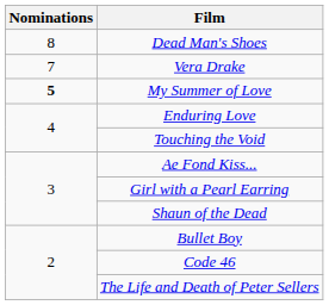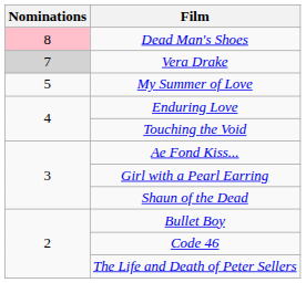Dead Man's Shoes | Nominations: no background -> pink background
Vera Drake | Nominations: no background -> lightgrey background
My Summer of Love | Nominations: bold -> normal
